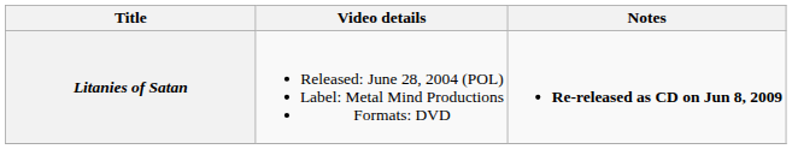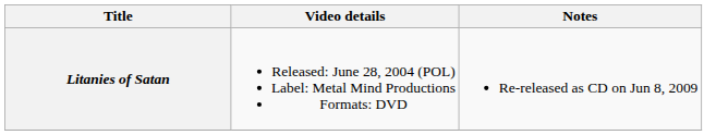Litanies of Satan | Notes: bold -> normal
